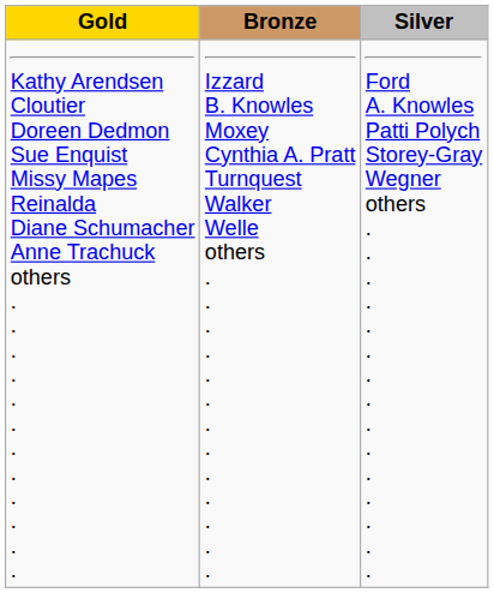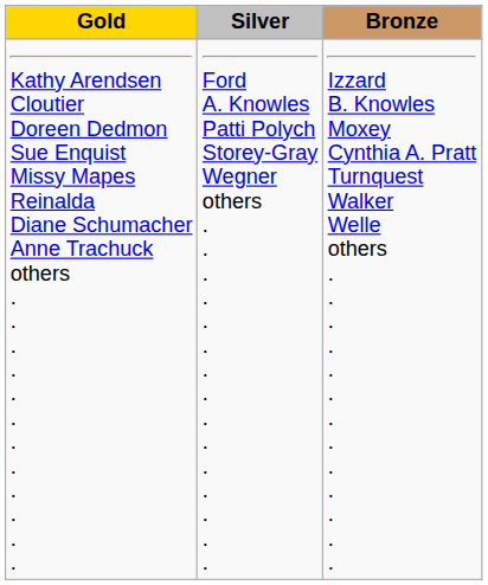columns swapped: Silver <-> Bronze
